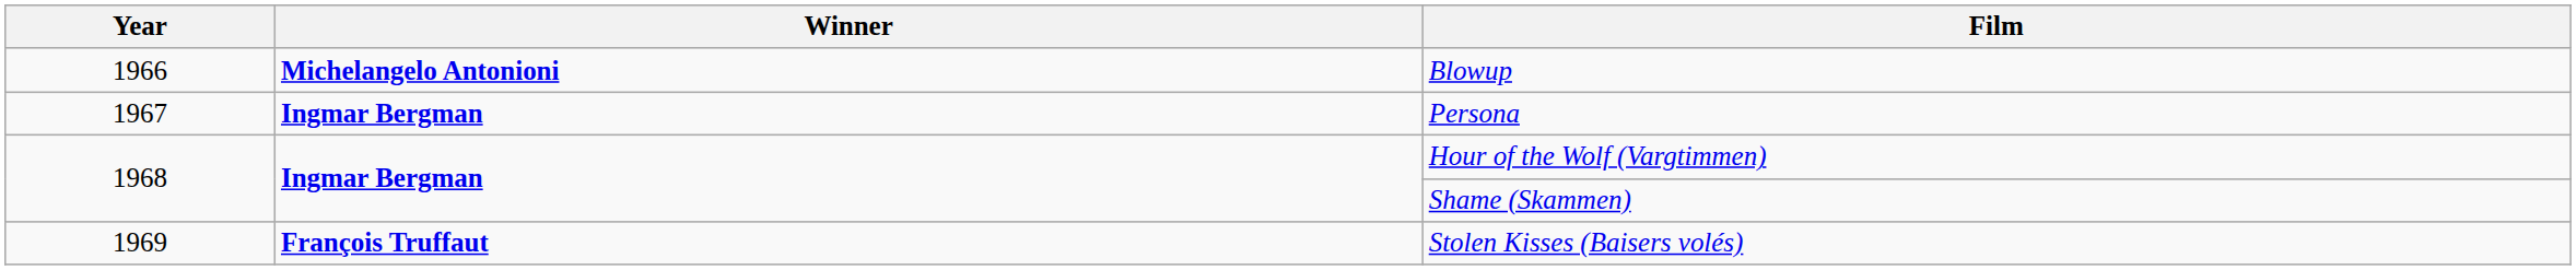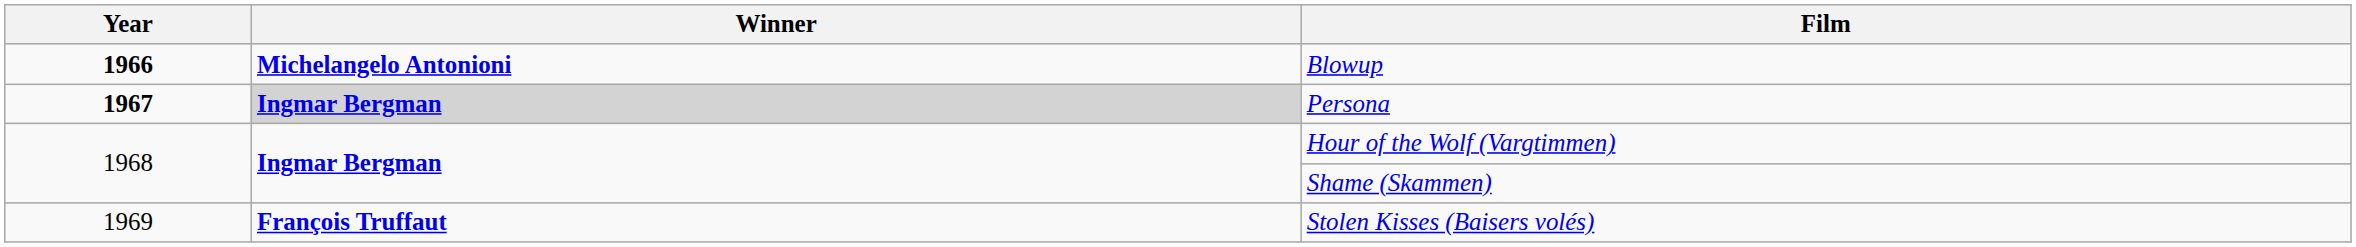Blowup | Year: normal -> bold
Persona | Year: normal -> bold
Persona | Winner: no background -> lightgrey background
